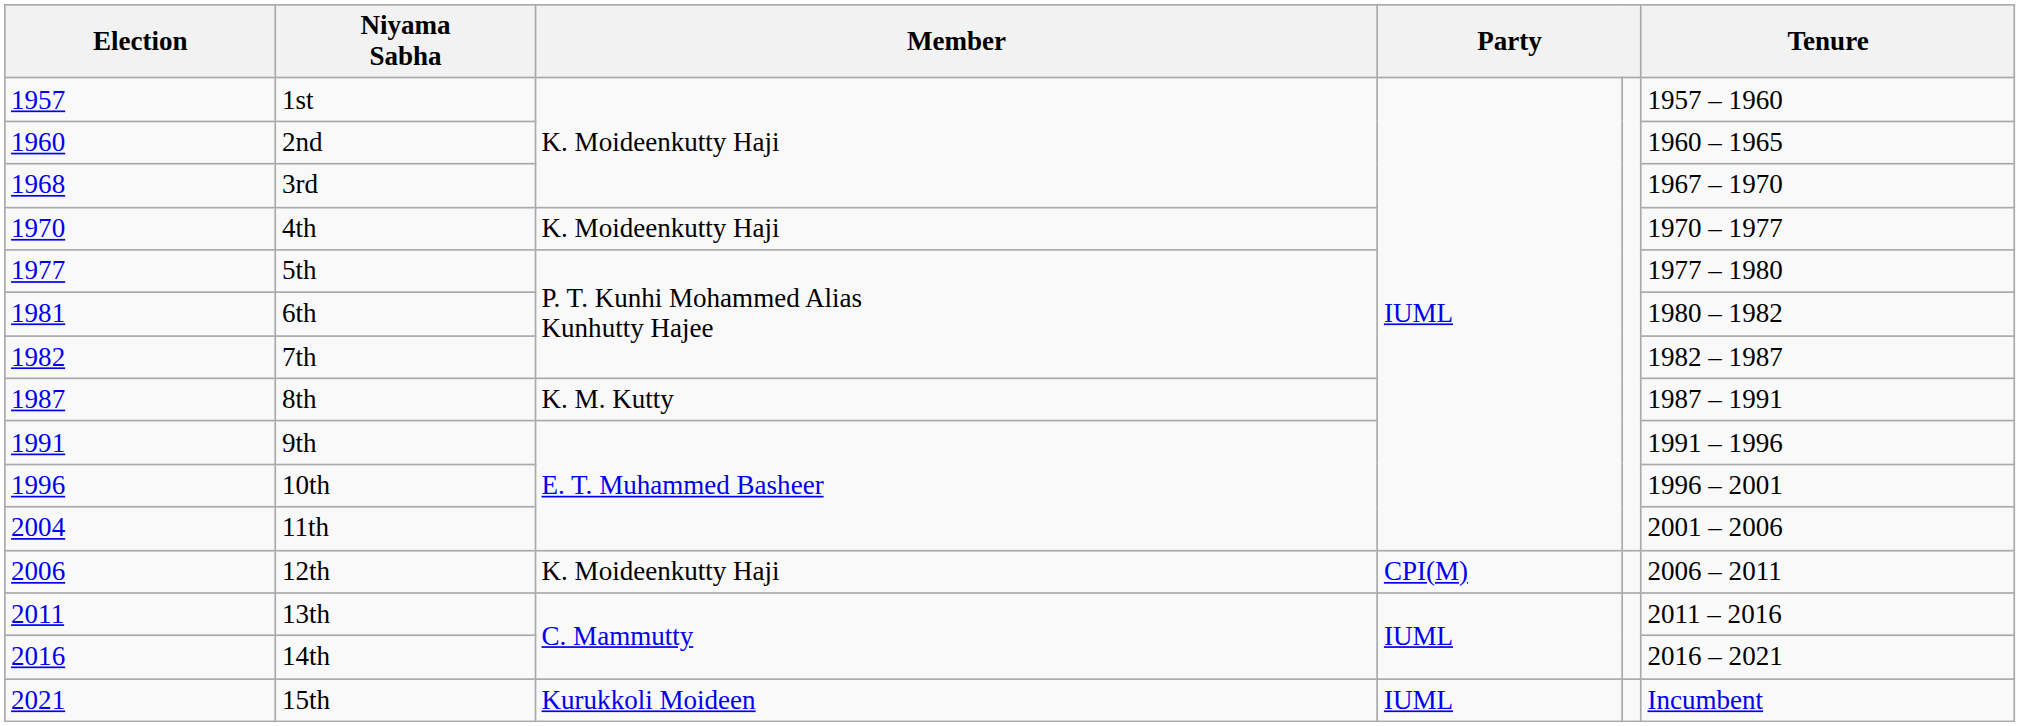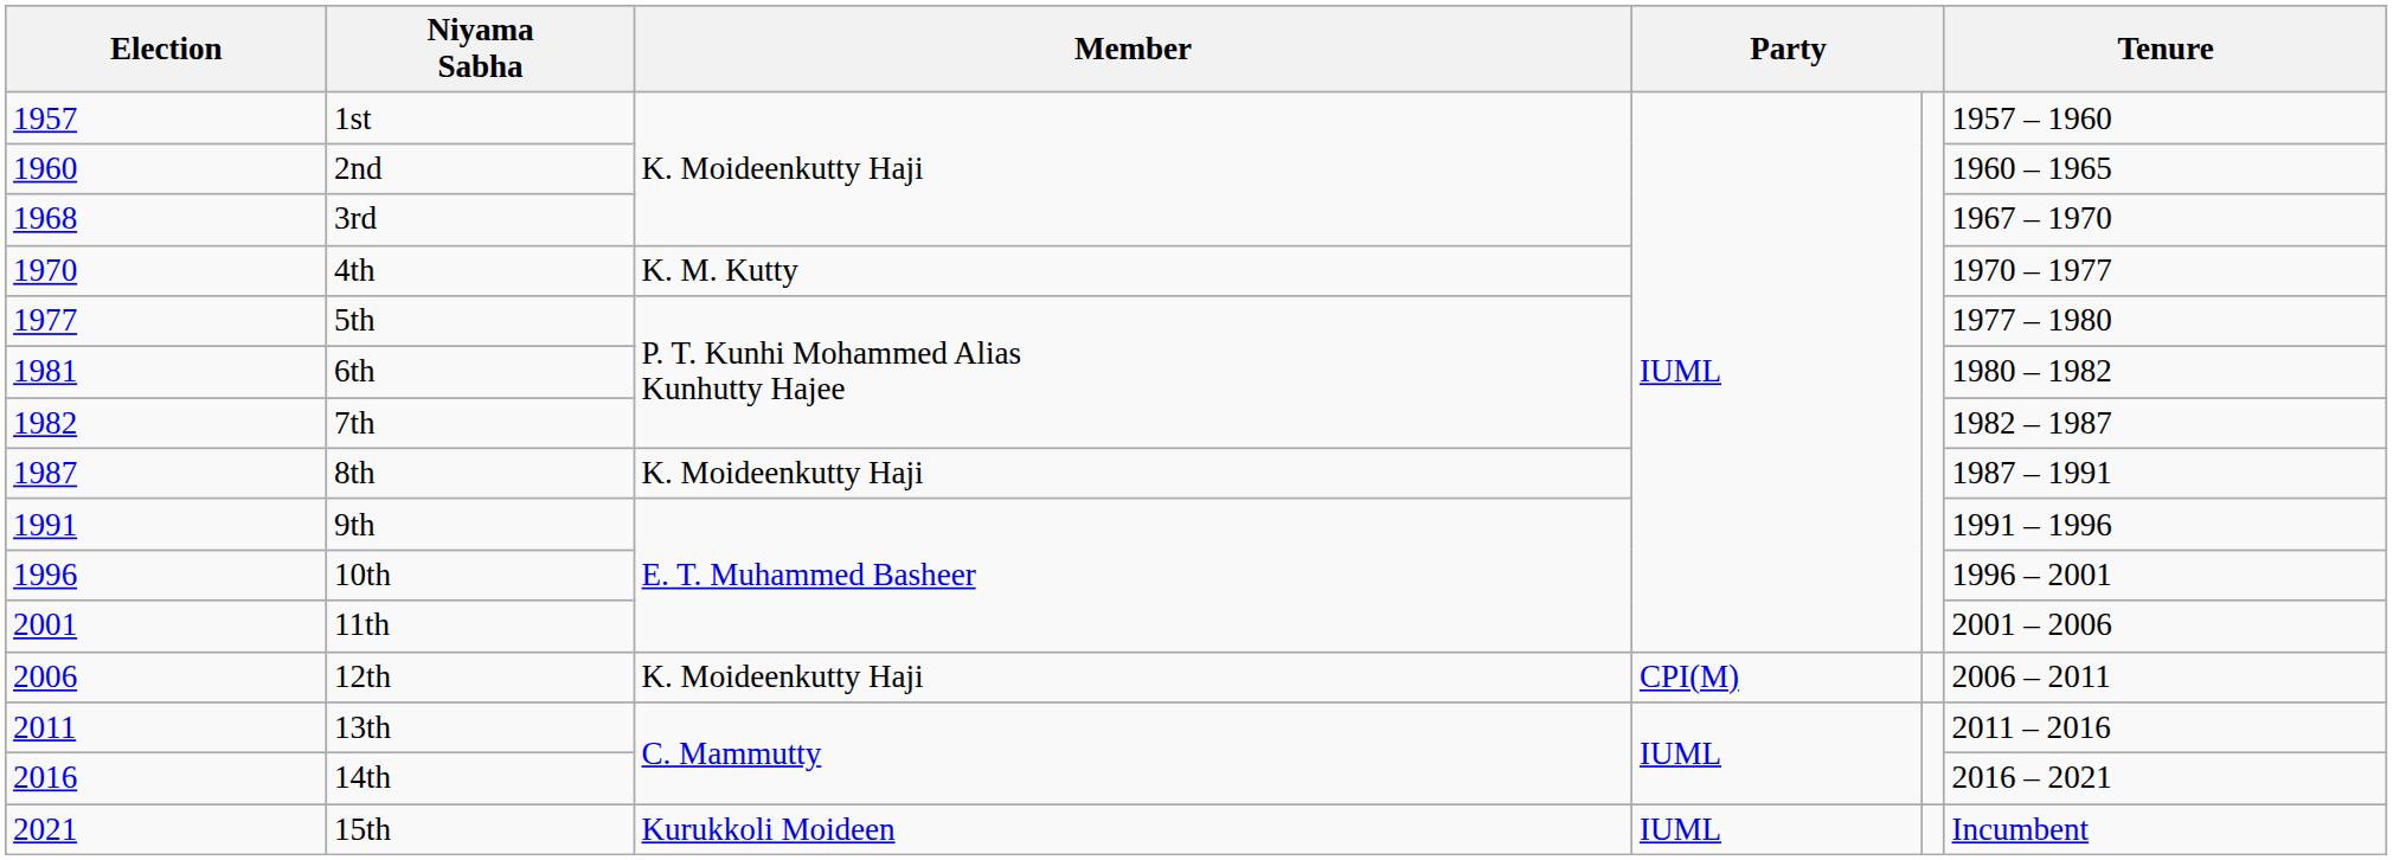4th | Member: K. Moideenkutty Haji -> K. M. Kutty
8th | Member: K. M. Kutty -> K. Moideenkutty Haji
11th | Election: 2004 -> 2001
